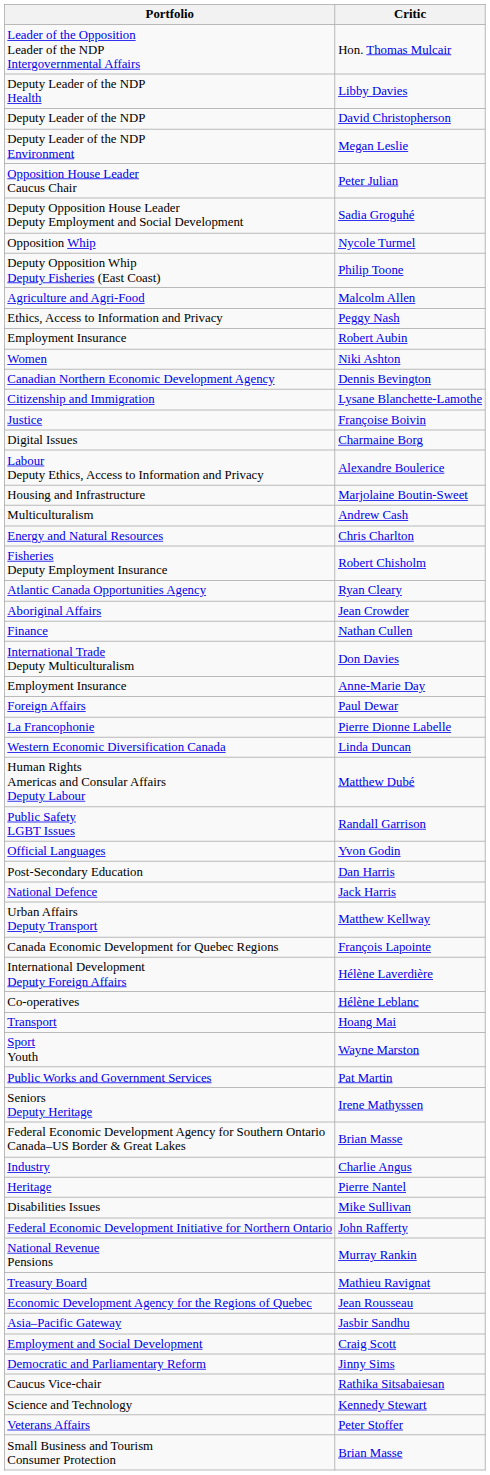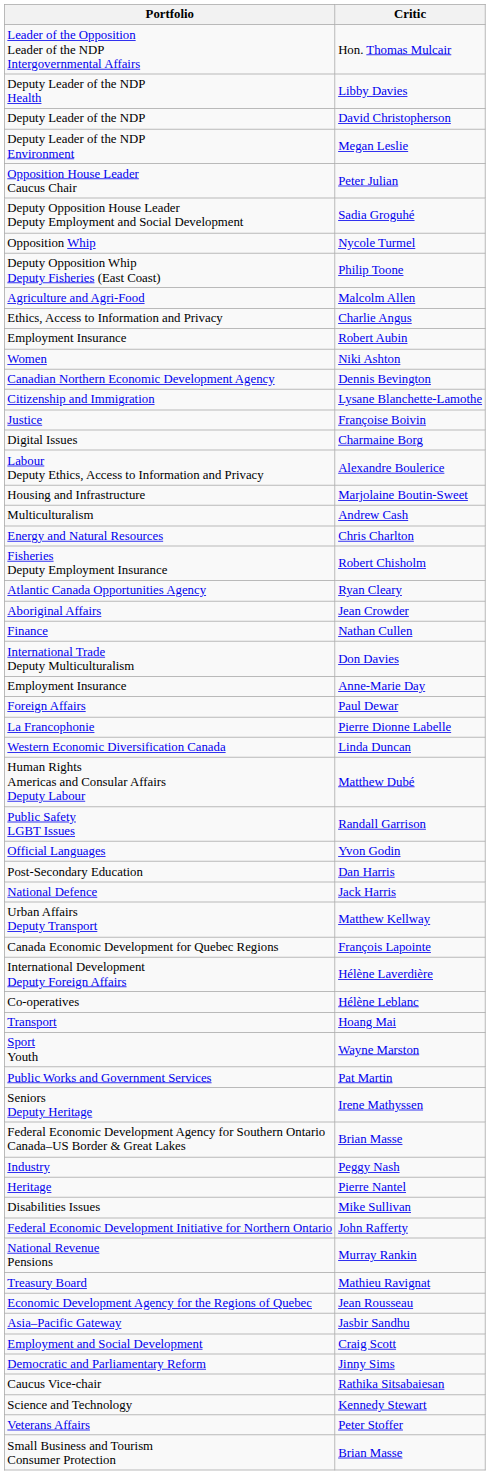row 11 | Critic: Peggy Nash -> Charlie Angus
row 45 | Critic: Charlie Angus -> Peggy Nash
